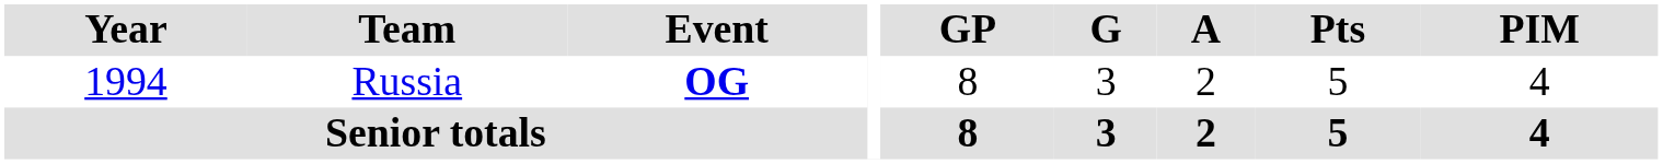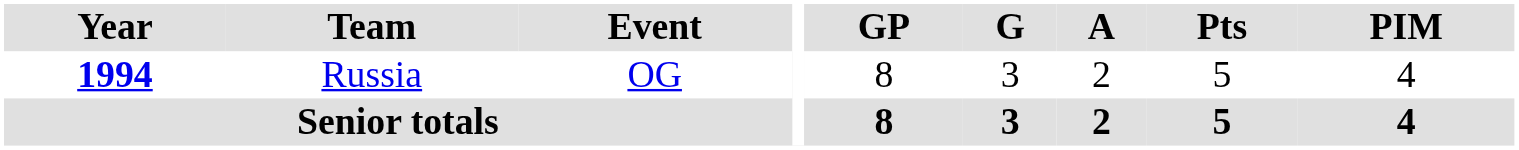Russia | Year: normal -> bold
Russia | Event: bold -> normal
